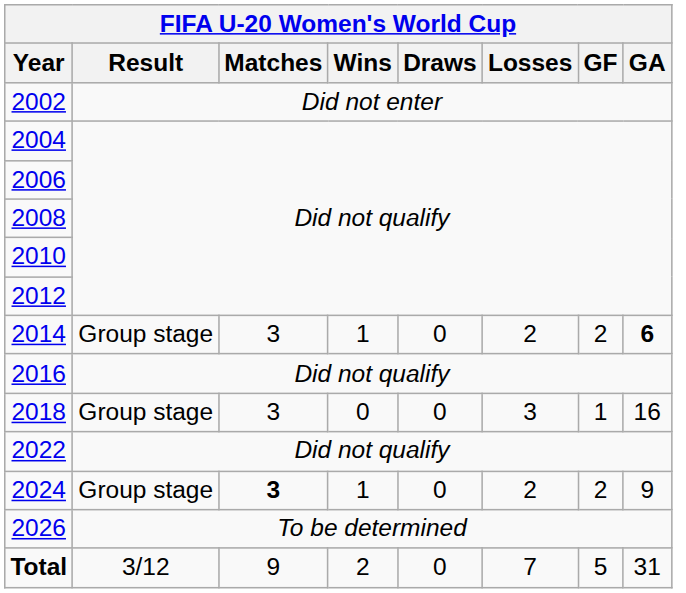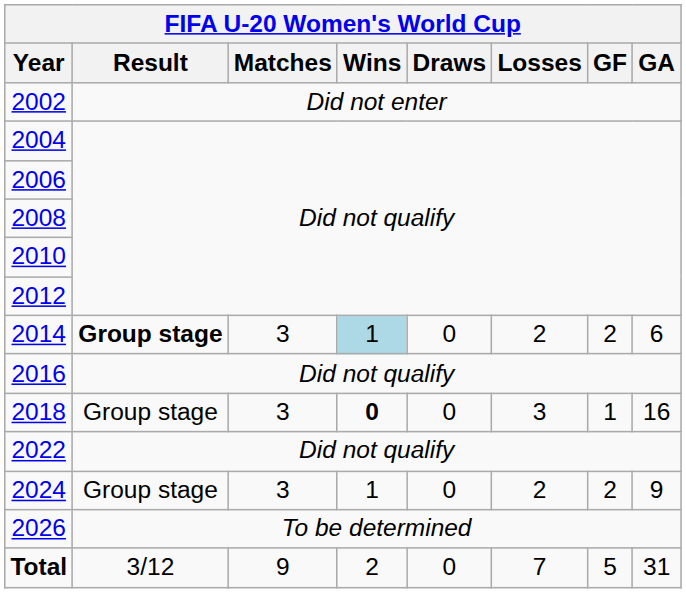2014 | Result: normal -> bold
2014 | Wins: no background -> lightblue background
2014 | GA: bold -> normal
2018 | Wins: normal -> bold
2024 | Matches: bold -> normal
